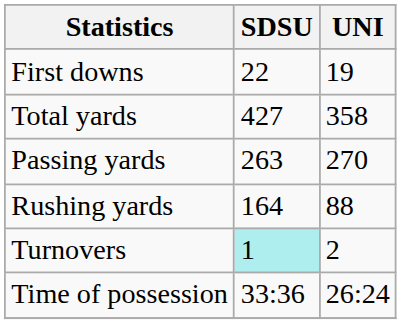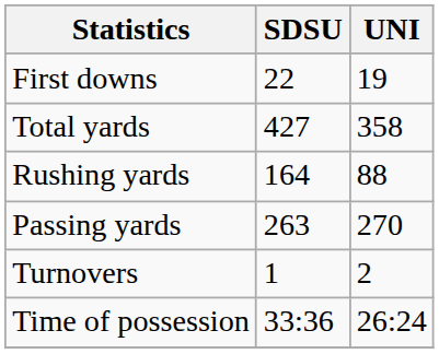rows swapped: Rushing yards <-> Passing yards
Turnovers | SDSU: paleturquoise background -> no background
